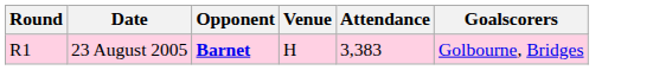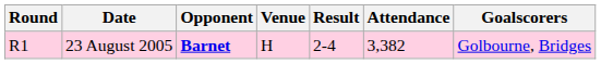+ column: Result | 2-4
23 August 2005 | Attendance: 3,383 -> 3,382
